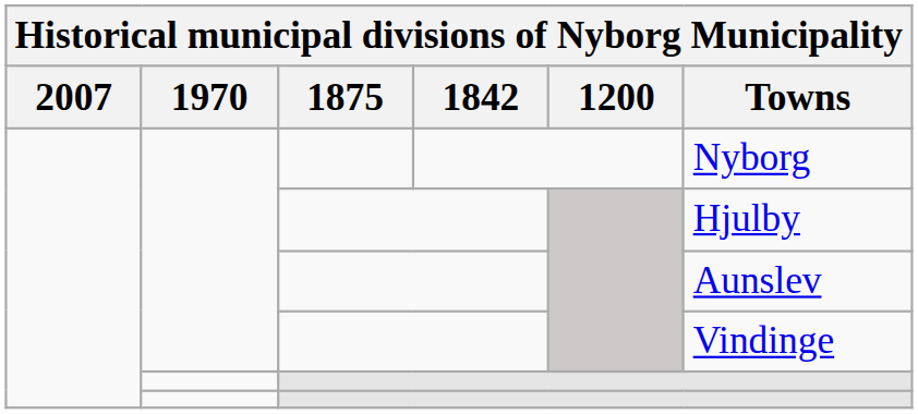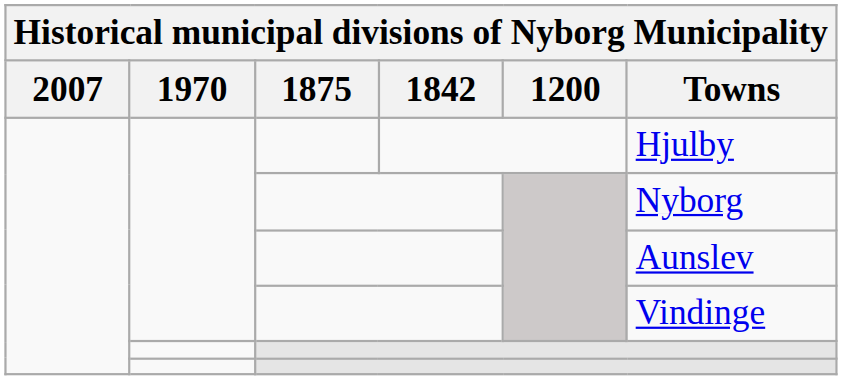row 3 | Towns: Nyborg -> Hjulby
row 4 | Towns: Hjulby -> Nyborg
